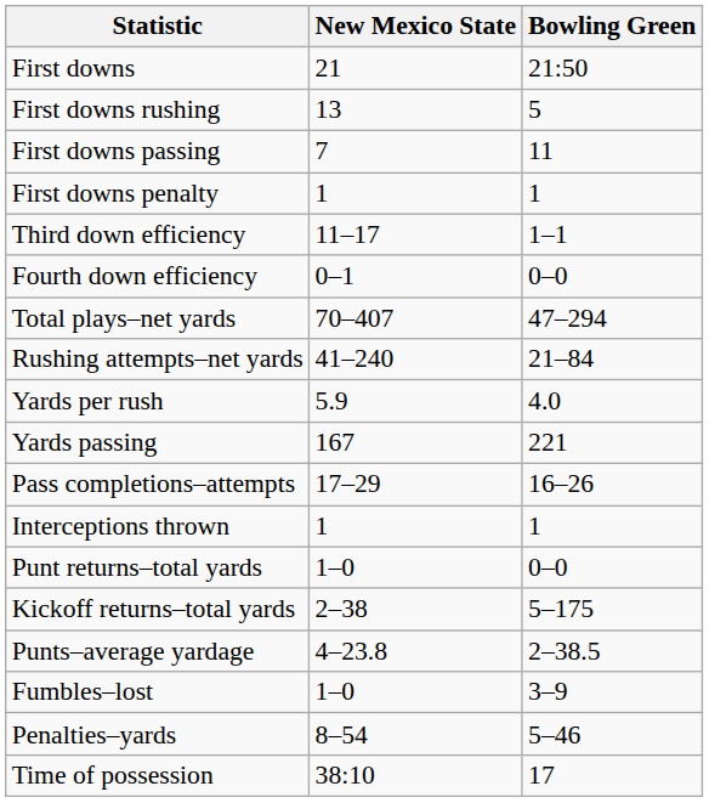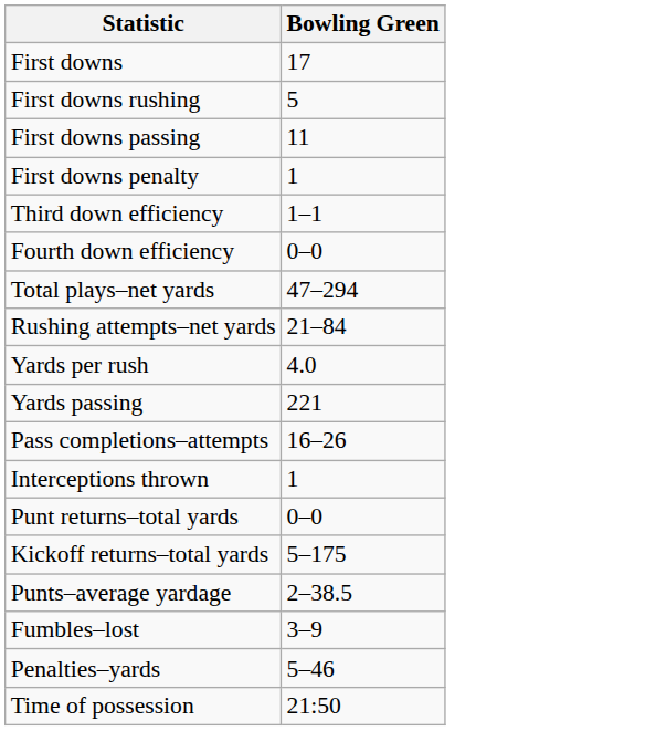- column: New Mexico State | 21 | 13 | 7 | 1 | 11–17 | 0–1 | 70–407 | 41–240 | 5.9 | 167 | 17–29 | 1 | 1–0 | 2–38 | 4–23.8 | 1–0 | 8–54 | 38:10
First downs | Bowling Green: 21:50 -> 17
Time of possession | Bowling Green: 17 -> 21:50
